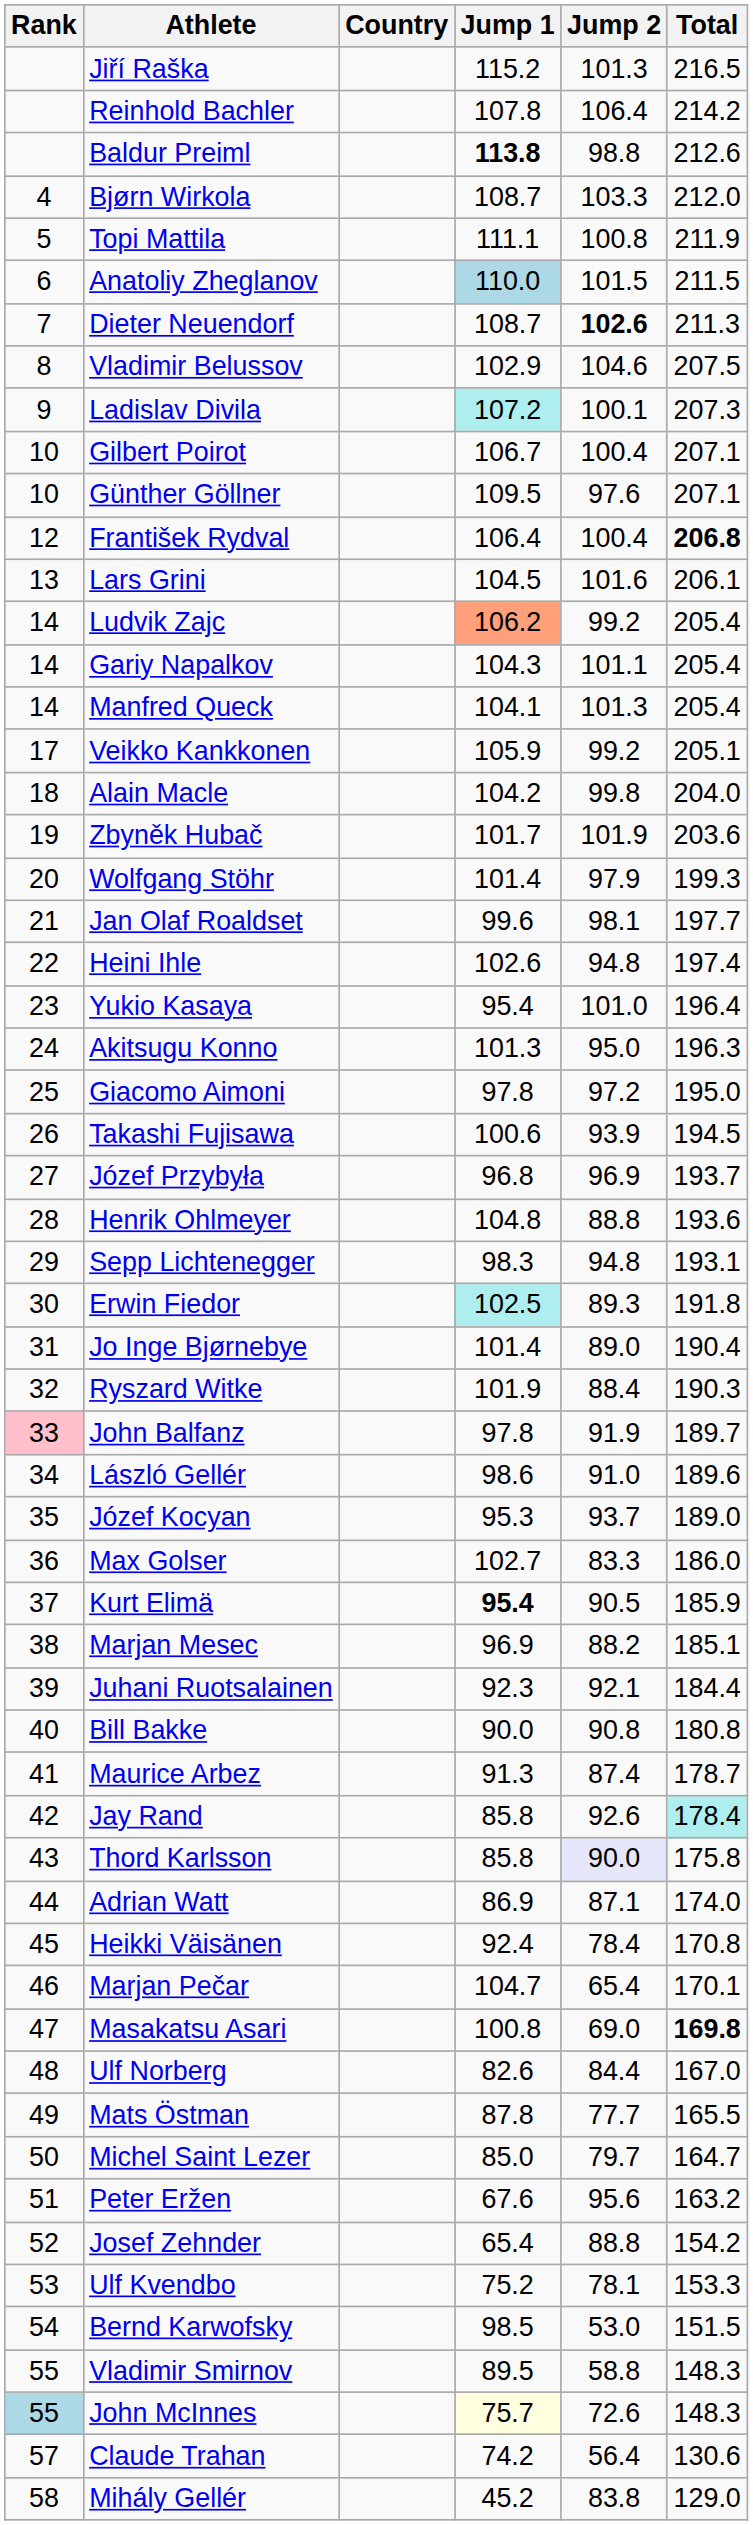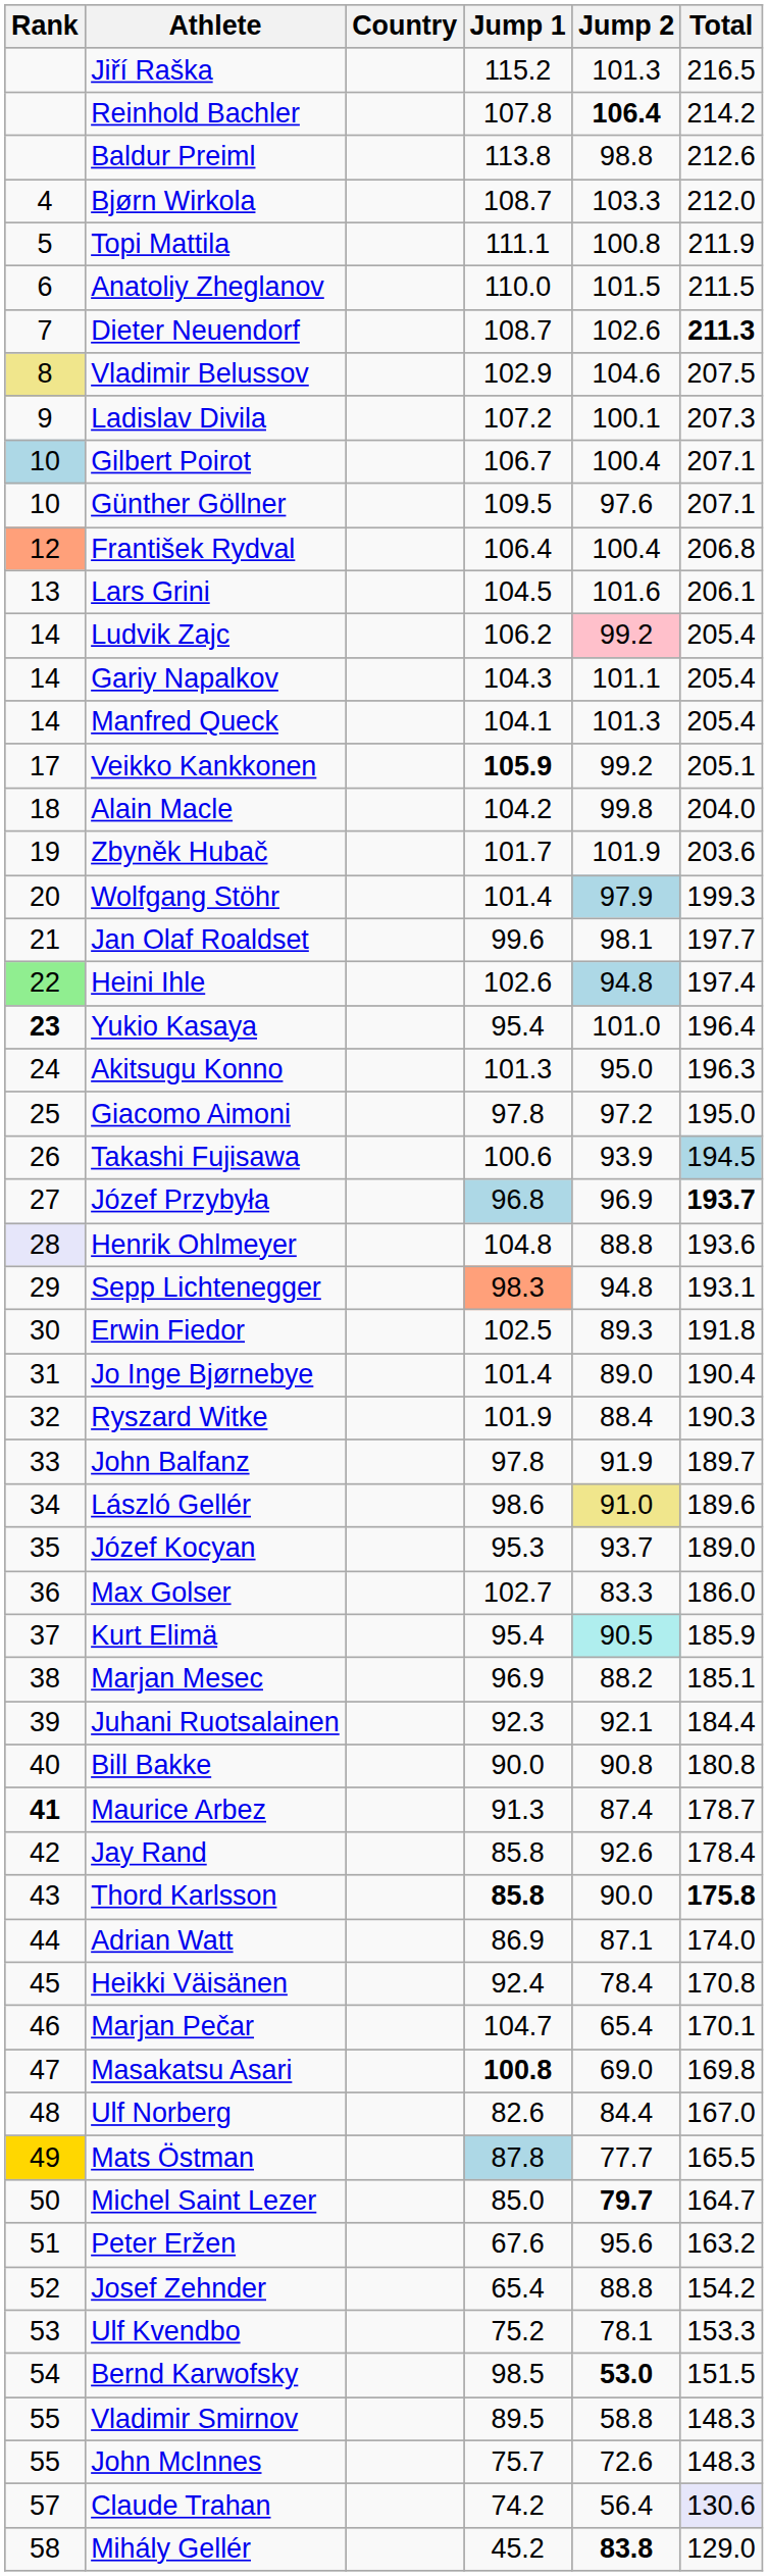Reinhold Bachler | Jump 2: normal -> bold
Baldur Preiml | Jump 1: bold -> normal
Anatoliy Zheglanov | Jump 1: lightblue background -> no background
Dieter Neuendorf | Jump 2: bold -> normal
Dieter Neuendorf | Total: normal -> bold
Vladimir Belussov | Rank: no background -> khaki background
Ladislav Divila | Jump 1: paleturquoise background -> no background
Gilbert Poirot | Rank: no background -> lightblue background
František Rydval | Rank: no background -> lightsalmon background
František Rydval | Total: bold -> normal
Ludvik Zajc | Jump 1: lightsalmon background -> no background
Ludvik Zajc | Jump 2: no background -> pink background
Veikko Kankkonen | Jump 1: normal -> bold
Wolfgang Stöhr | Jump 2: no background -> lightblue background
Heini Ihle | Rank: no background -> lightgreen background
Heini Ihle | Jump 2: no background -> lightblue background
Yukio Kasaya | Rank: normal -> bold
Takashi Fujisawa | Total: no background -> lightblue background
Józef Przybyła | Jump 1: no background -> lightblue background
Józef Przybyła | Total: normal -> bold
Henrik Ohlmeyer | Rank: no background -> lavender background
Sepp Lichtenegger | Jump 1: no background -> lightsalmon background
Erwin Fiedor | Jump 1: paleturquoise background -> no background
John Balfanz | Rank: pink background -> no background
László Gellér | Jump 2: no background -> khaki background
Kurt Elimä | Jump 1: bold -> normal
Kurt Elimä | Jump 2: no background -> paleturquoise background
Maurice Arbez | Rank: normal -> bold
Jay Rand | Total: paleturquoise background -> no background
Thord Karlsson | Jump 1: normal -> bold
Thord Karlsson | Jump 2: lavender background -> no background
Thord Karlsson | Total: normal -> bold
Masakatsu Asari | Jump 1: normal -> bold
Masakatsu Asari | Total: bold -> normal
Mats Östman | Rank: no background -> gold background
Mats Östman | Jump 1: no background -> lightblue background
Michel Saint Lezer | Jump 2: normal -> bold
Bernd Karwofsky | Jump 2: normal -> bold
John McInnes | Rank: lightblue background -> no background
John McInnes | Jump 1: lightyellow background -> no background
Claude Trahan | Total: no background -> lavender background
Mihály Gellér | Jump 2: normal -> bold
